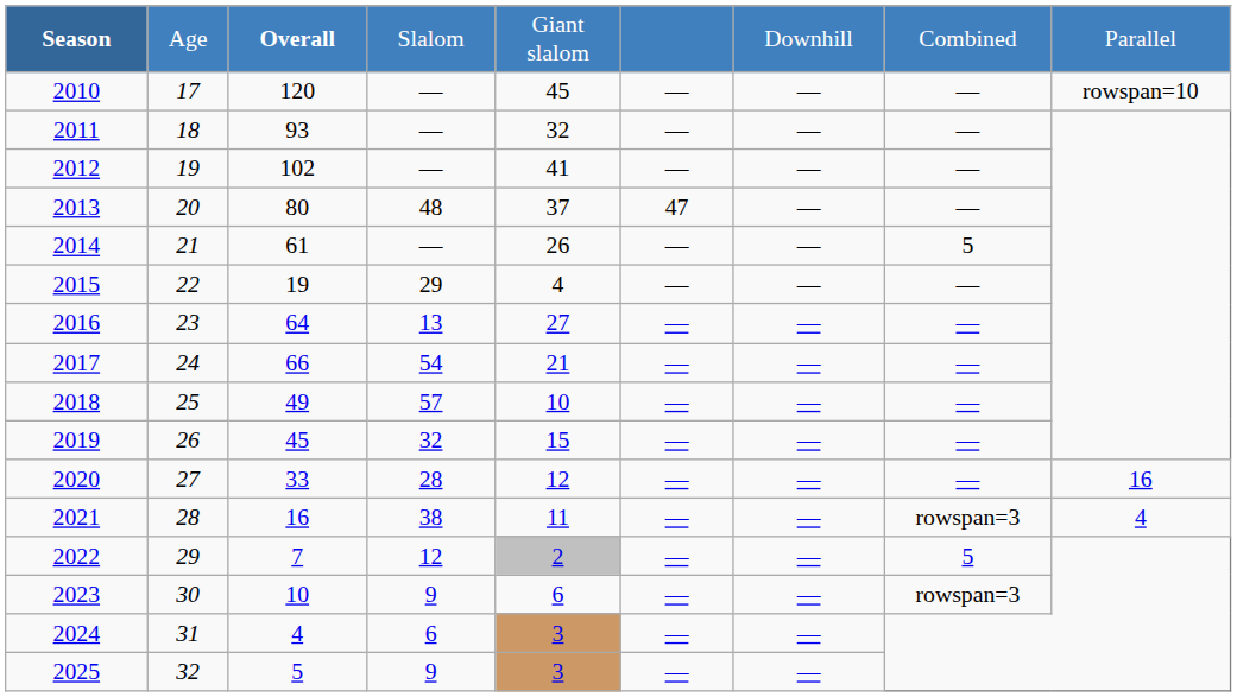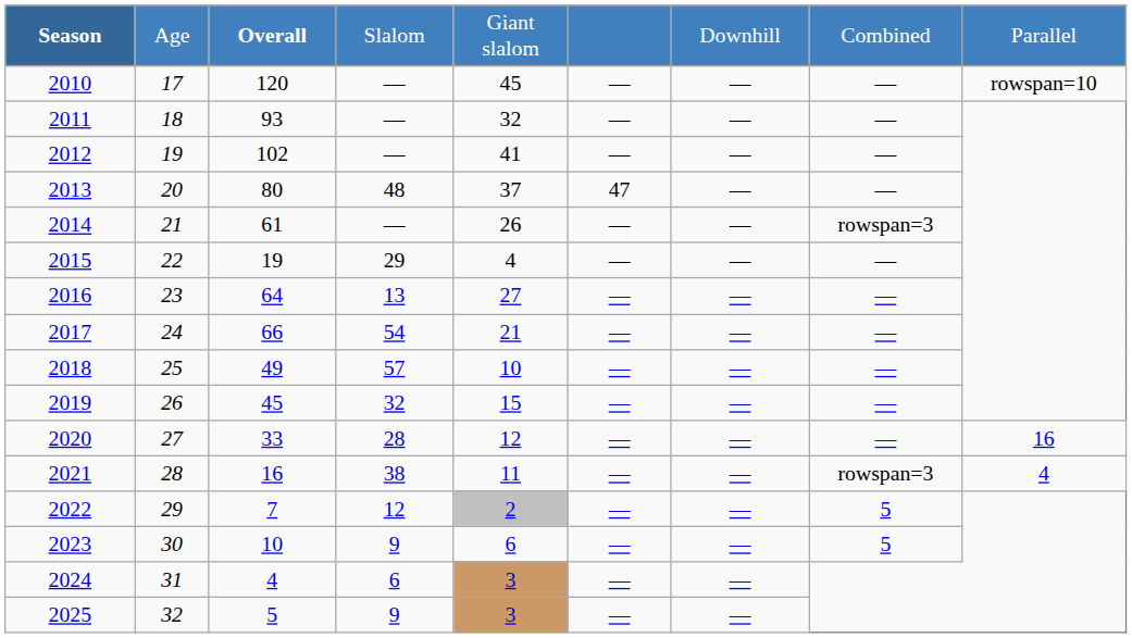2014 | column 8: 5 -> rowspan=3
2023 | column 8: rowspan=3 -> 5
